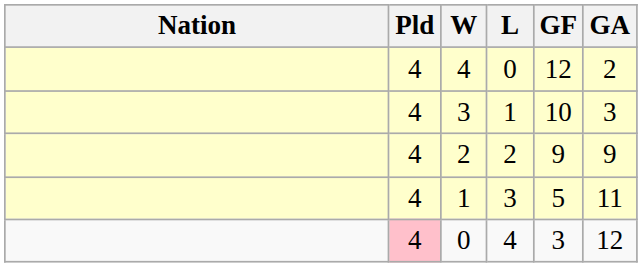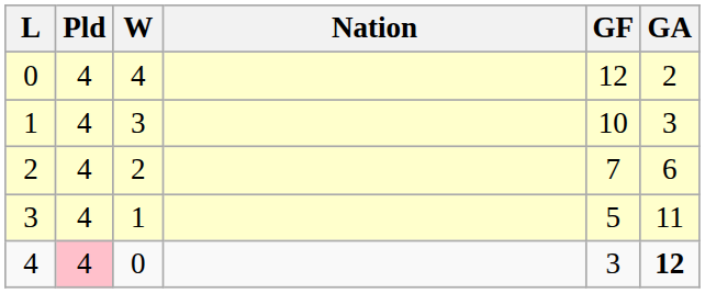columns swapped: Nation <-> L
row 4 | GF: 9 -> 7
row 4 | GA: 9 -> 6
row 6 | GA: normal -> bold
